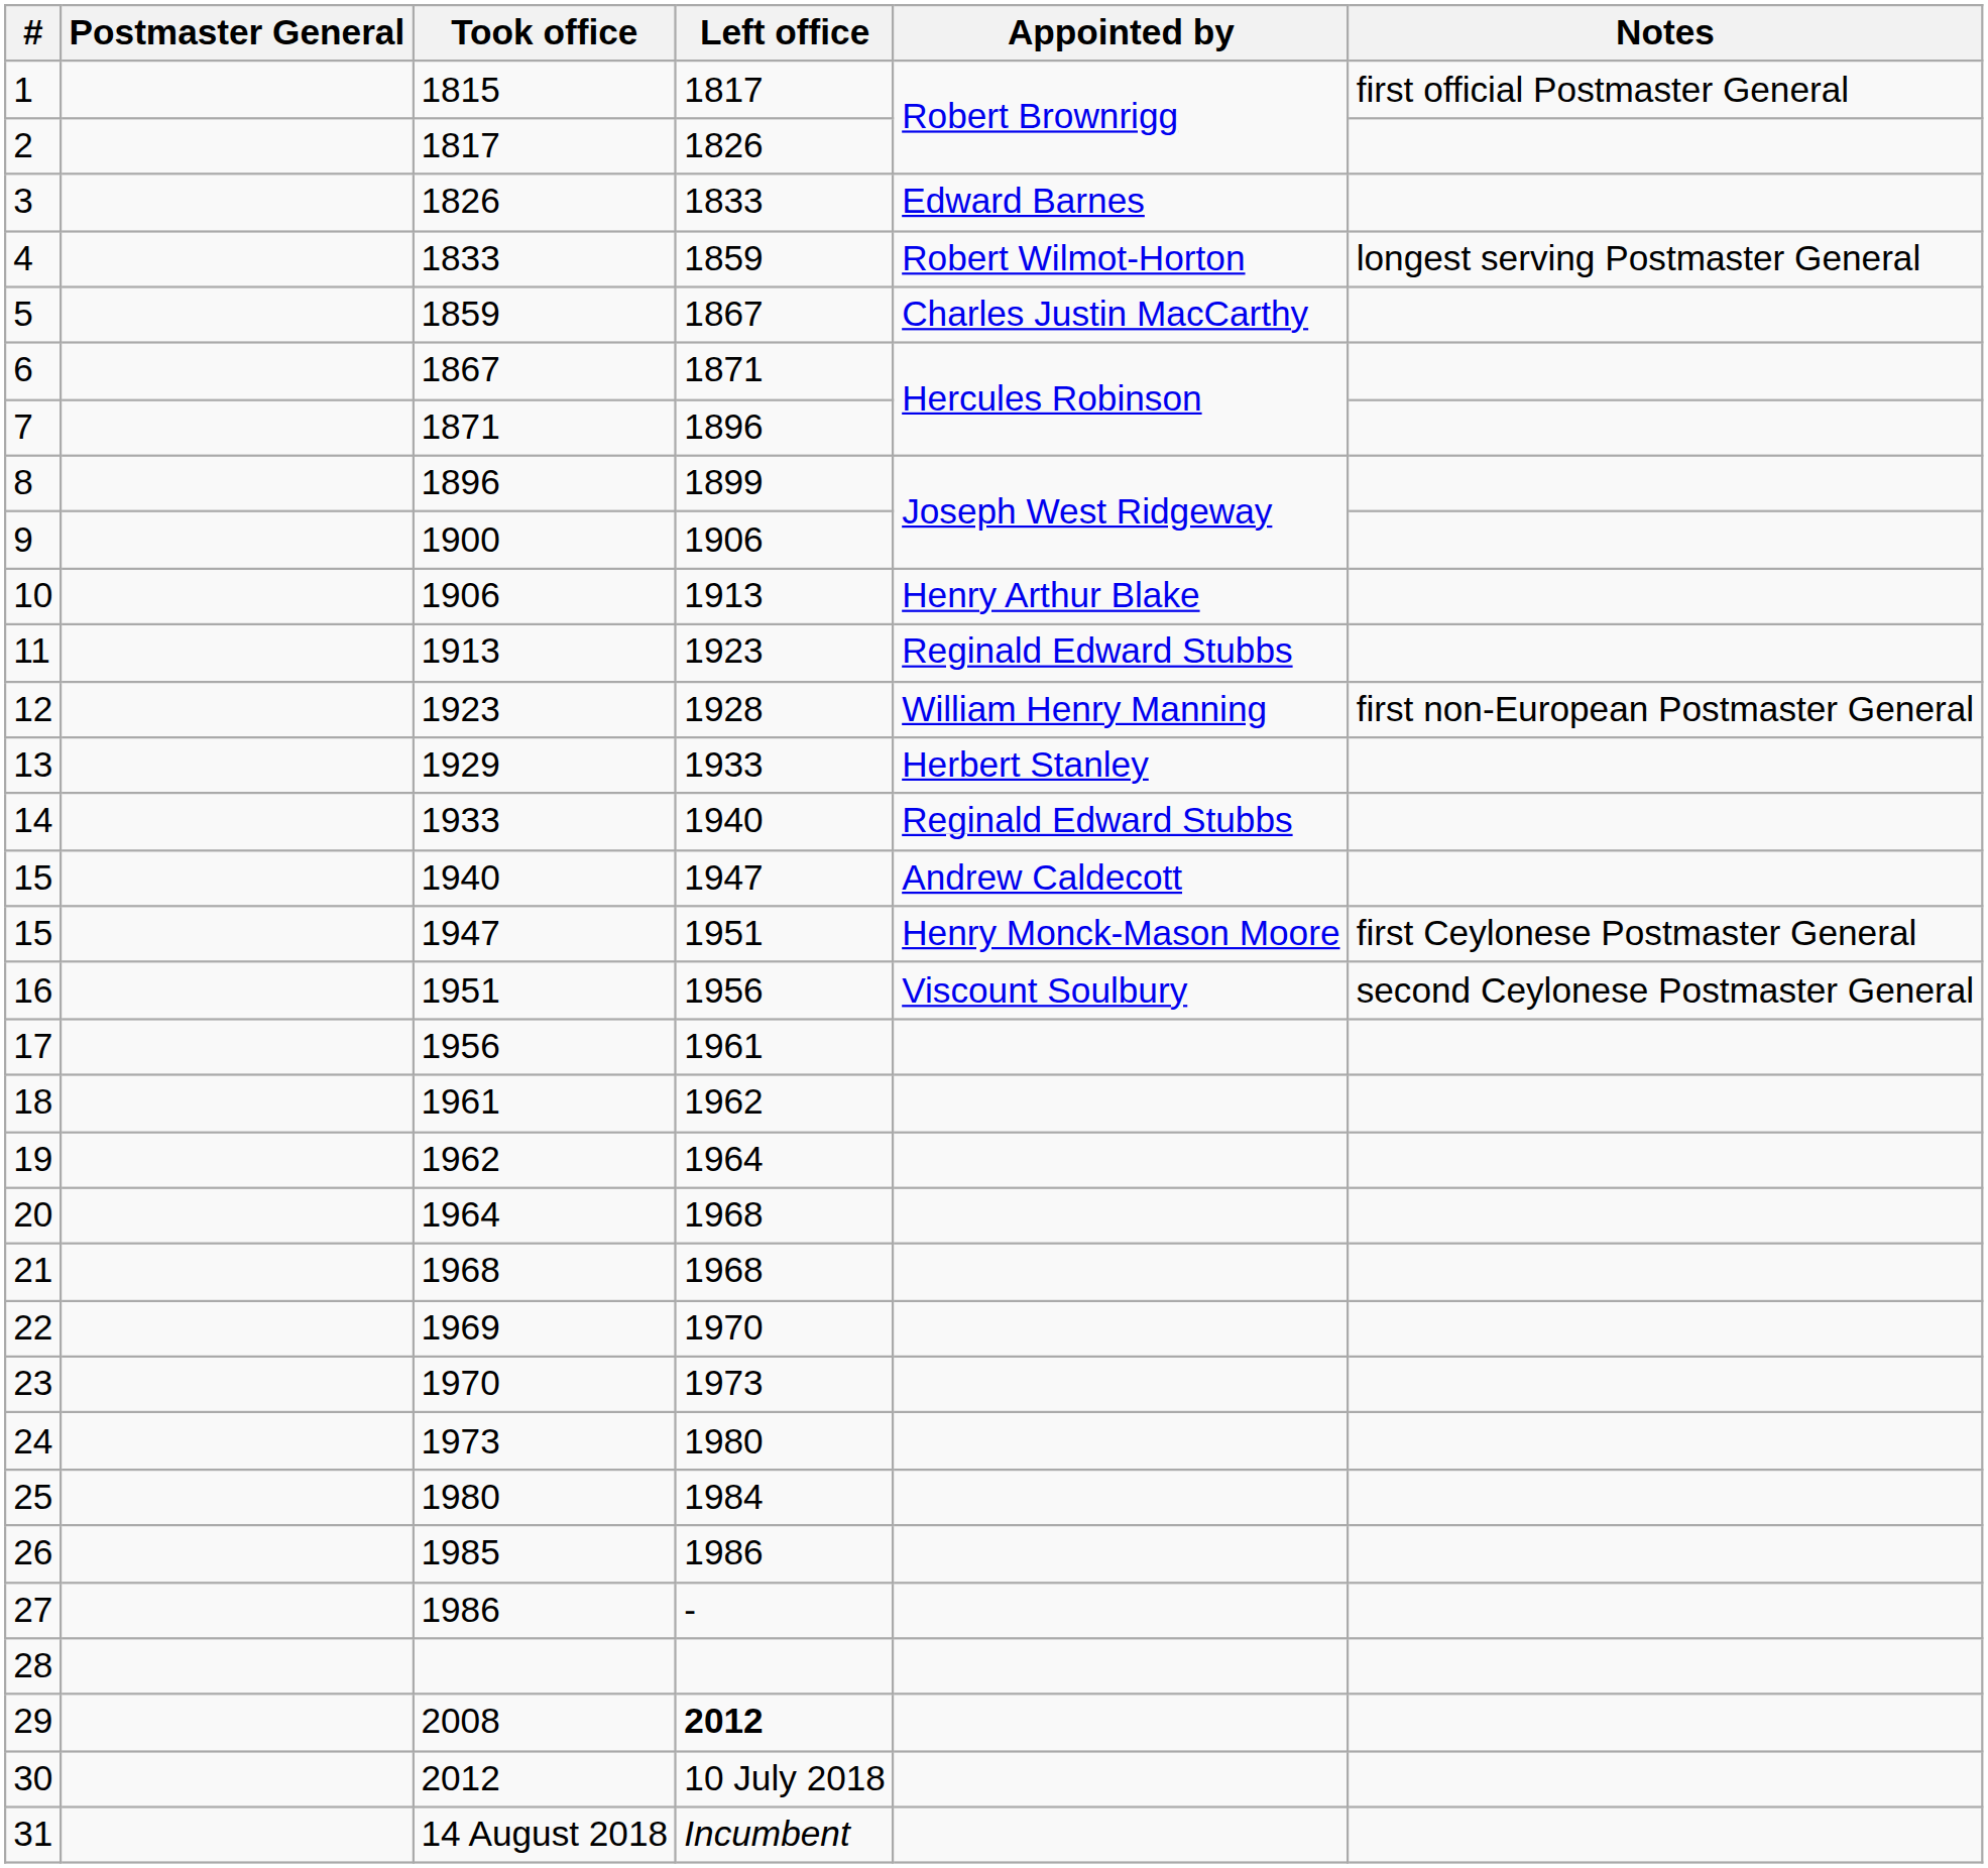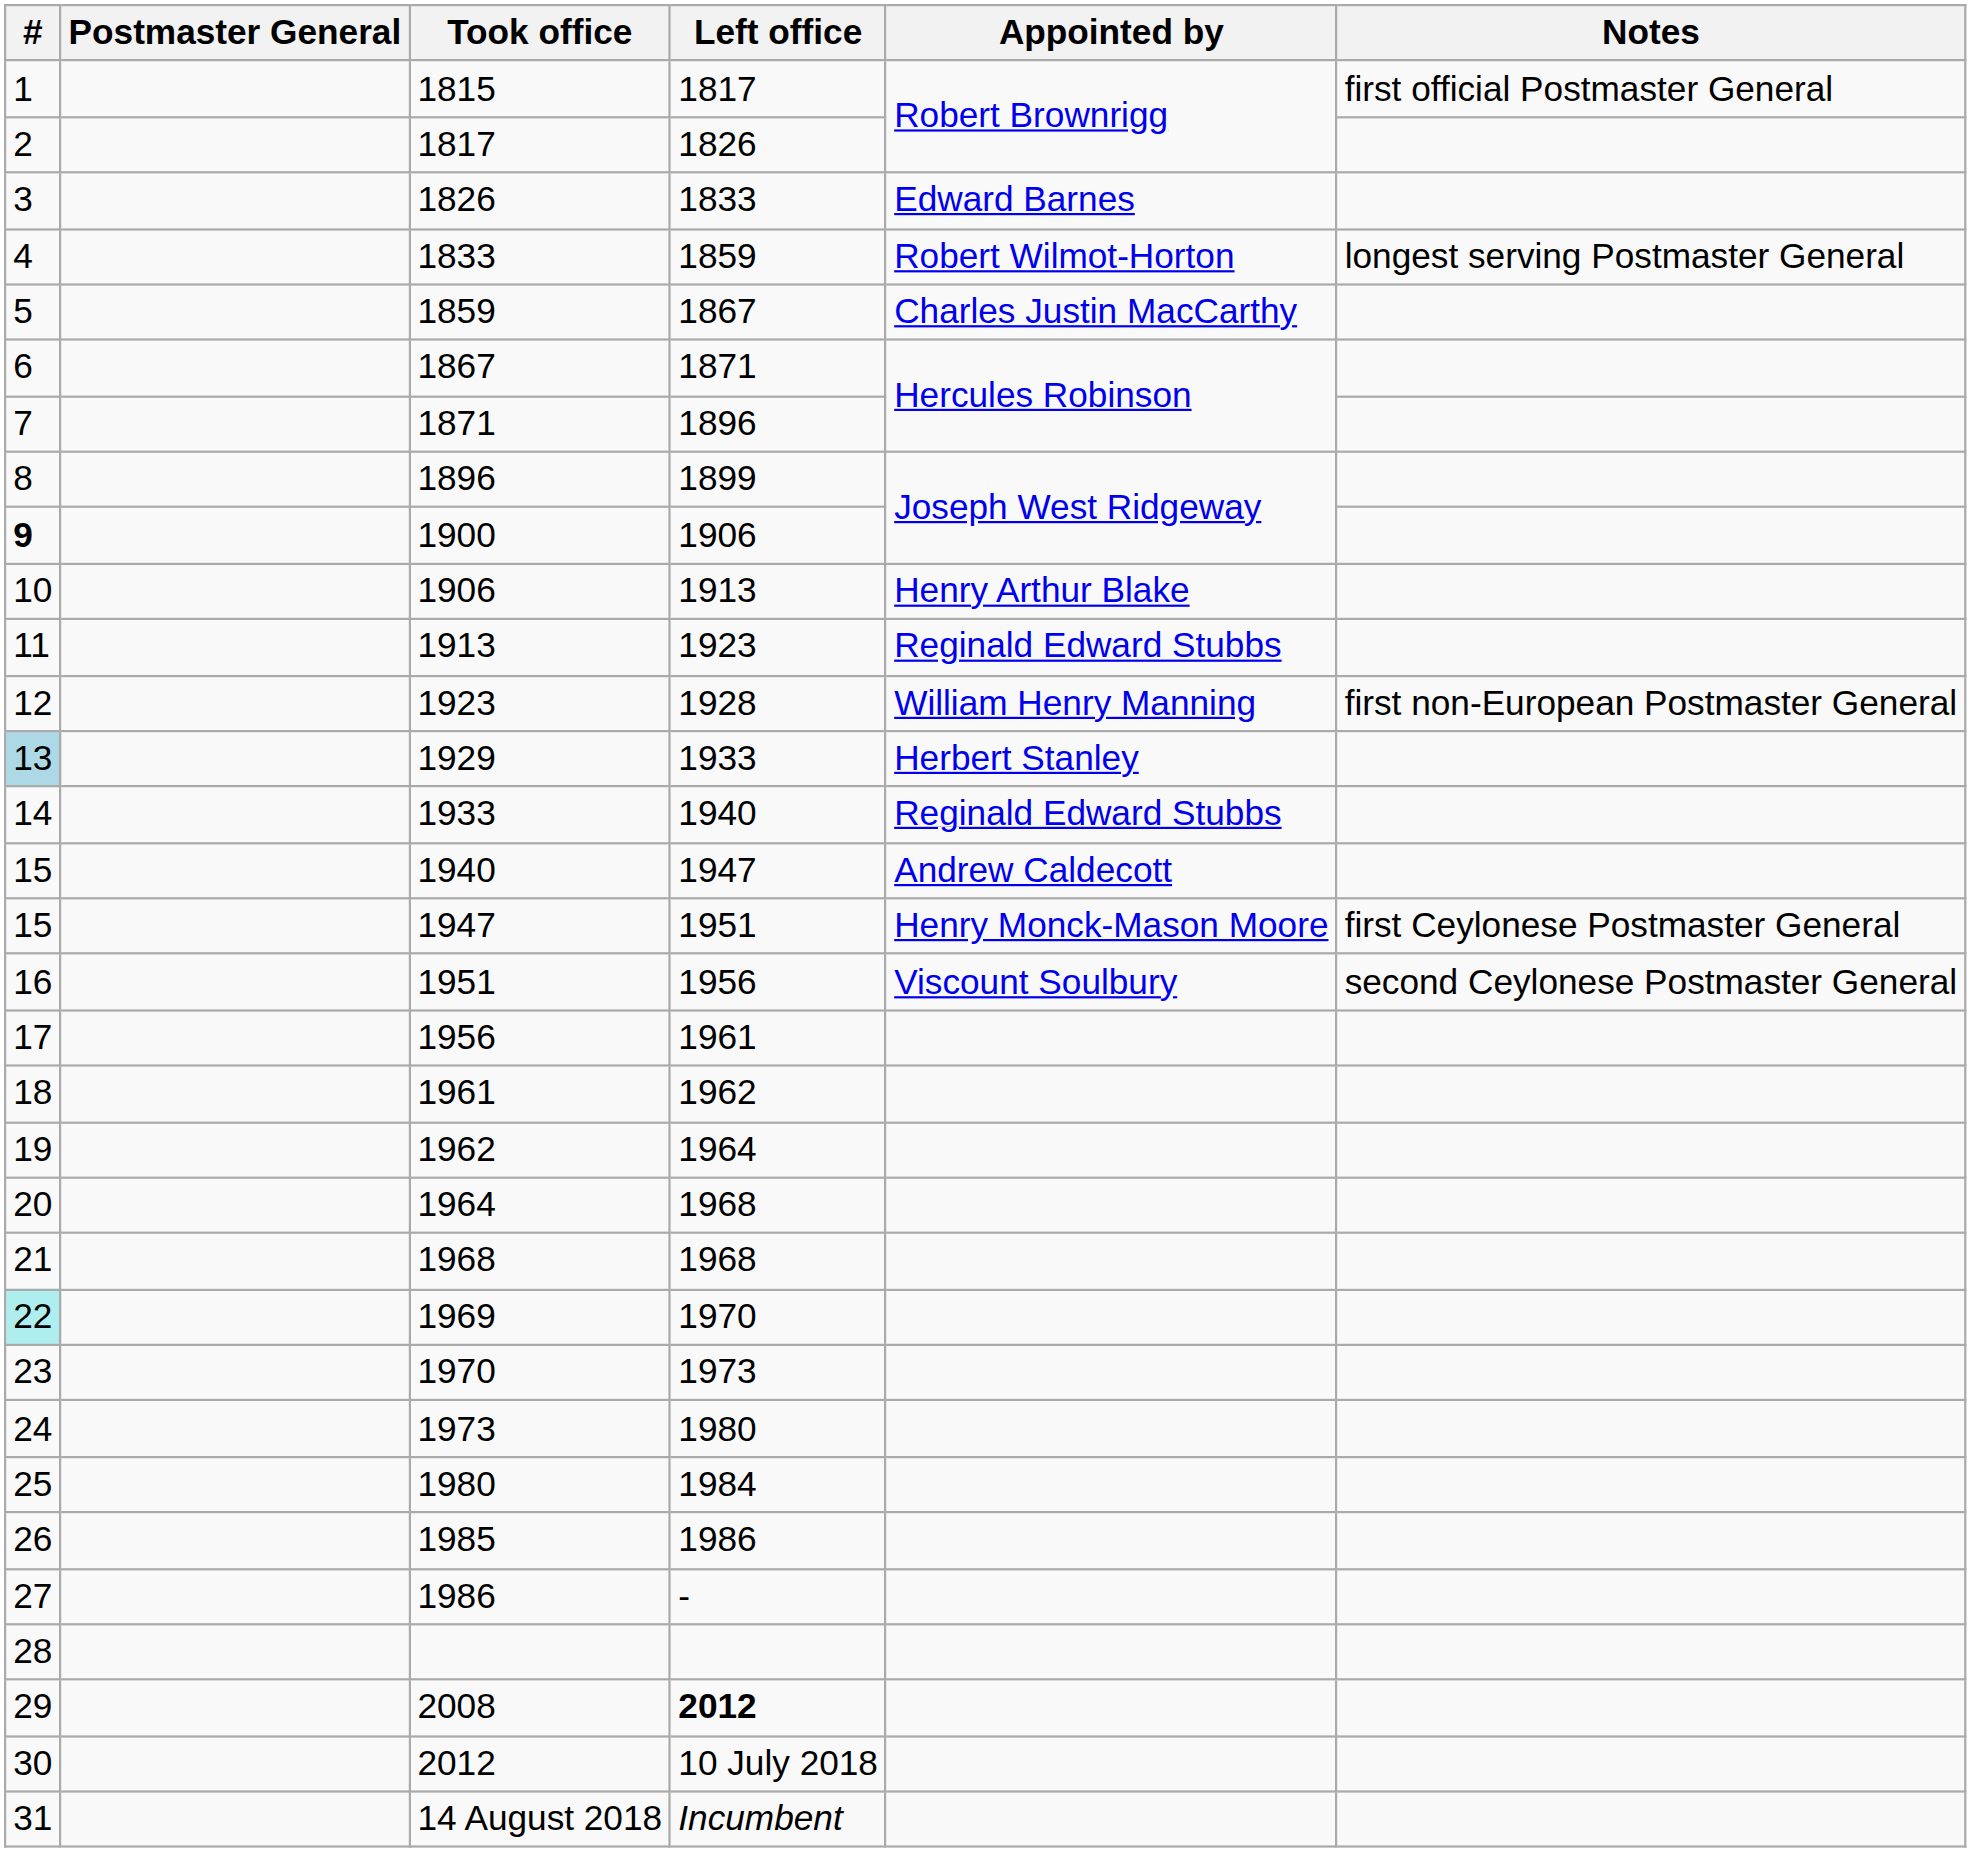1900 | #: normal -> bold
1929 | #: no background -> lightblue background
1969 | #: no background -> paleturquoise background
